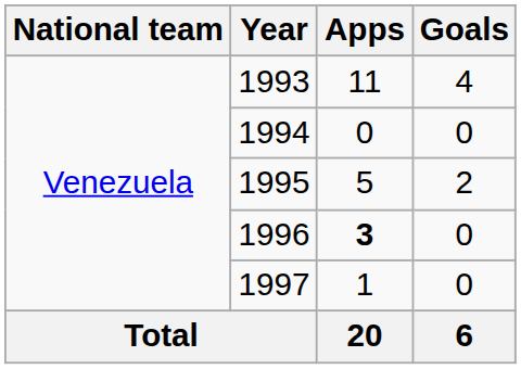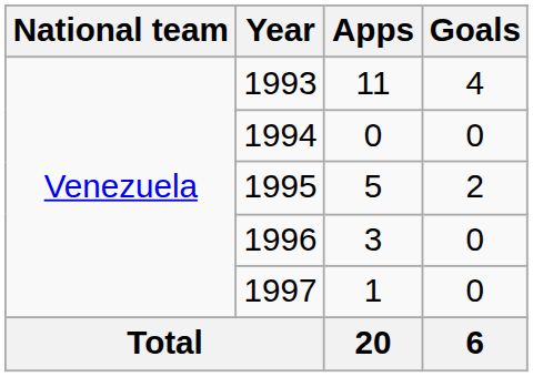1996 | Apps: bold -> normal
